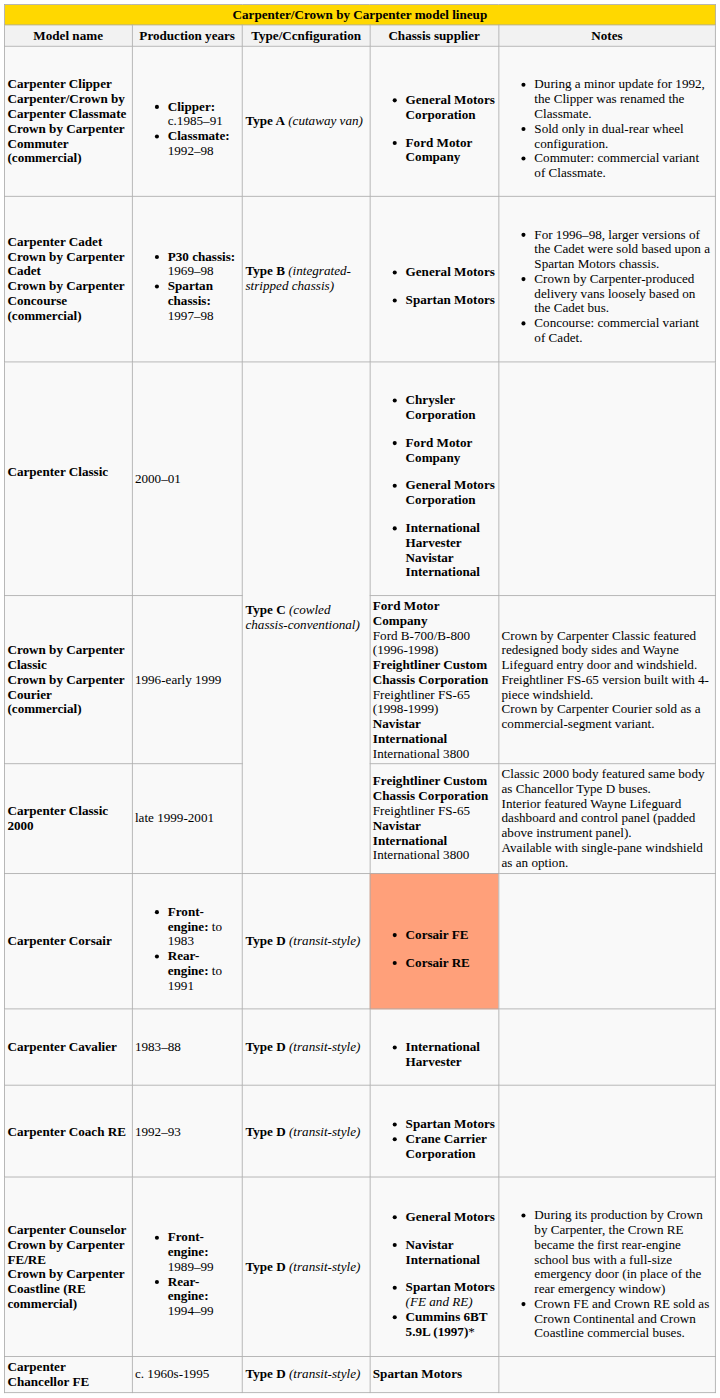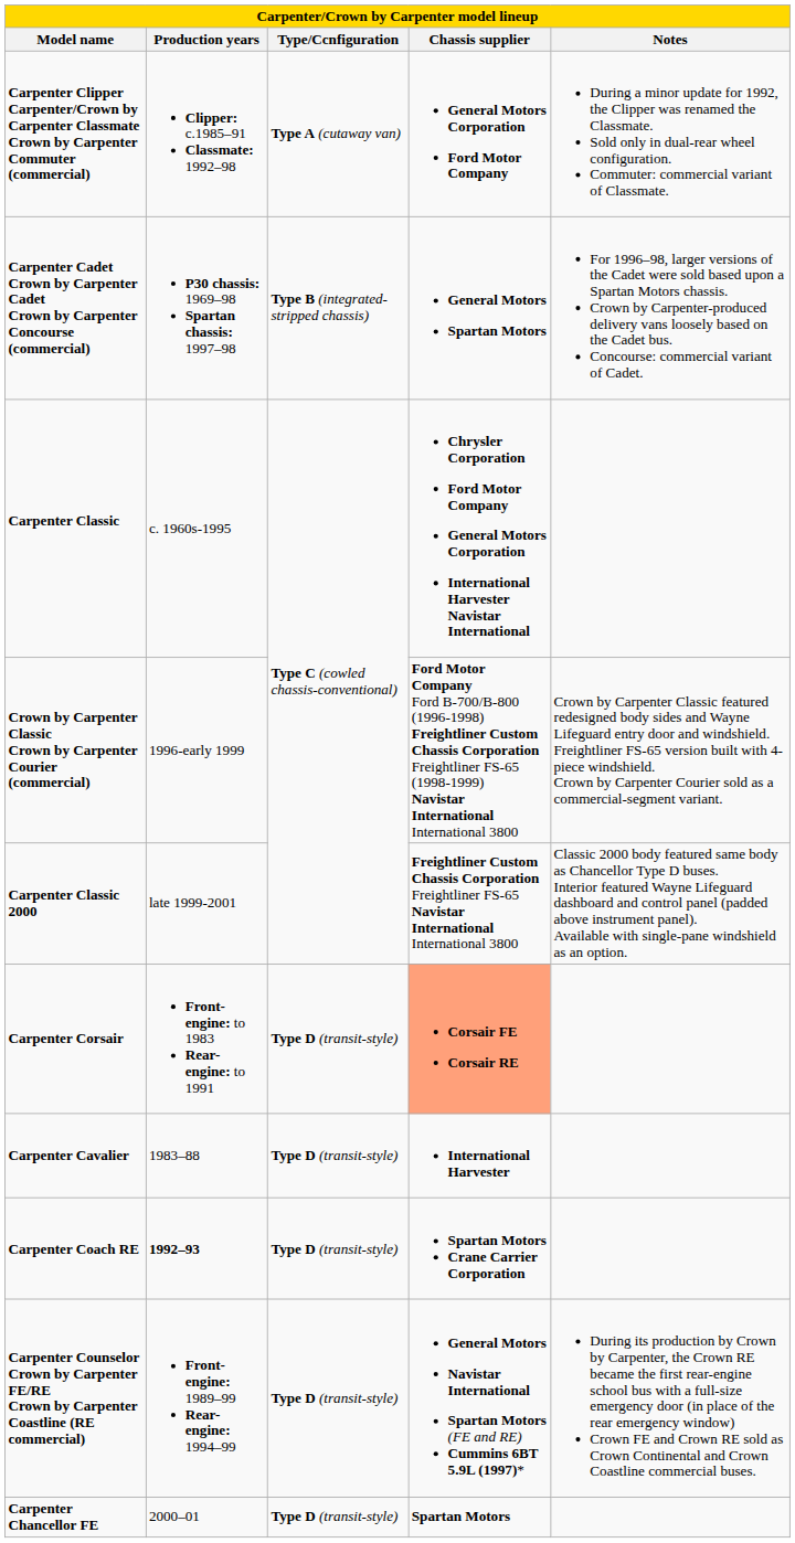Carpenter Classic | Production years: 2000–01 -> c. 1960s-1995
Carpenter Coach RE | Production years: normal -> bold
Carpenter Chancellor FE | Production years: c. 1960s-1995 -> 2000–01
